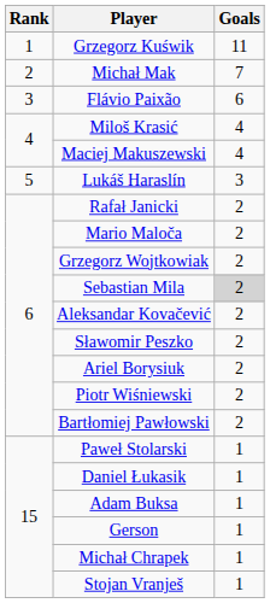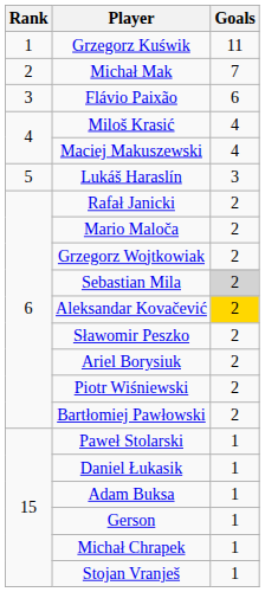Aleksandar Kovačević | Goals: no background -> gold background
